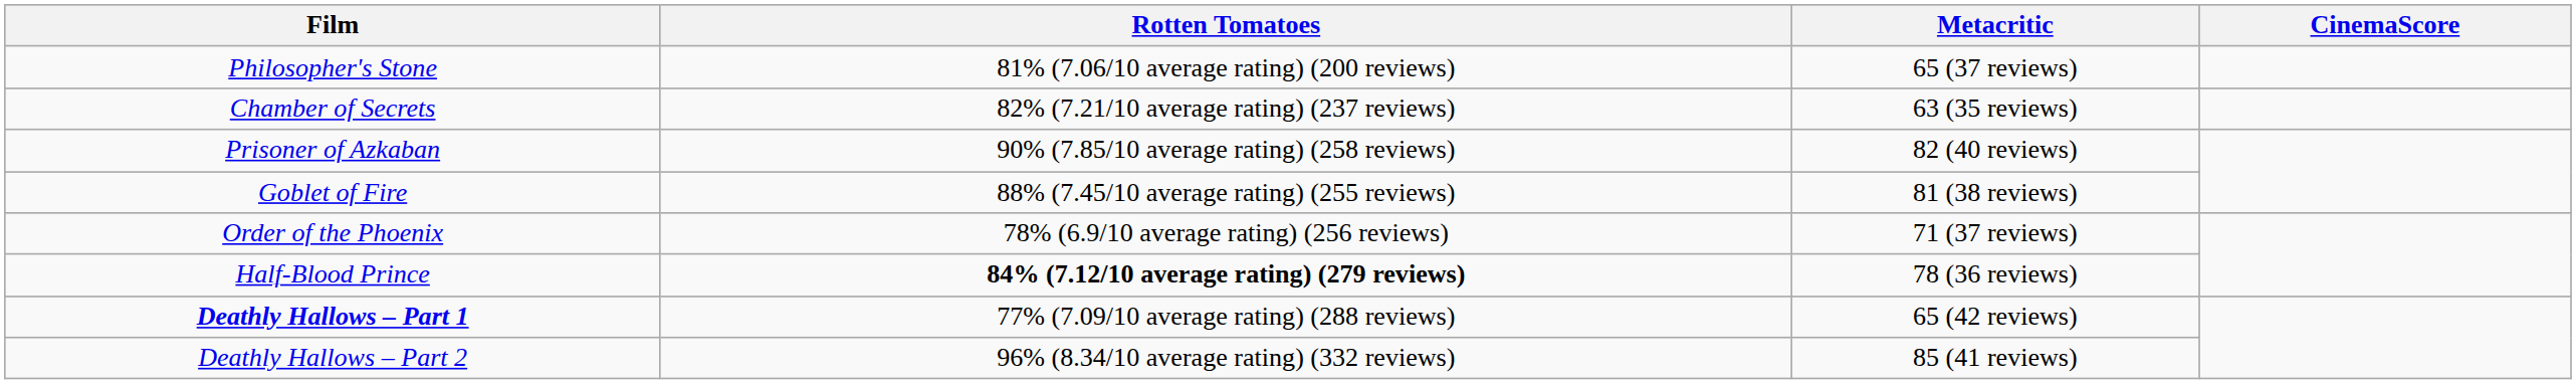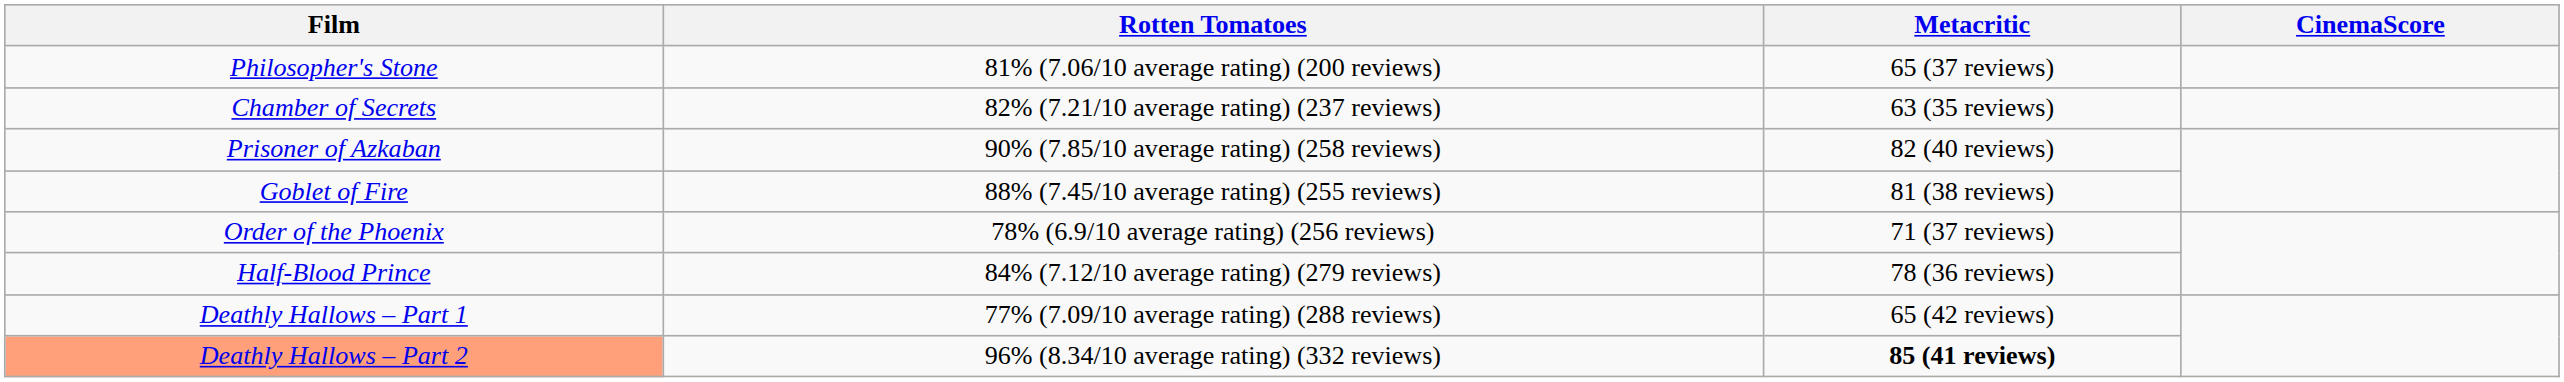row 7 | Rotten Tomatoes: bold -> normal
row 8 | Film: bold -> normal
row 9 | Film: no background -> lightsalmon background
row 9 | Metacritic: normal -> bold
